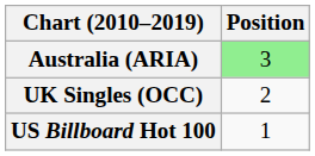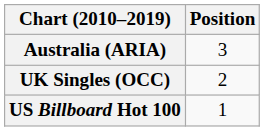Australia (ARIA) | Position: lightgreen background -> no background
